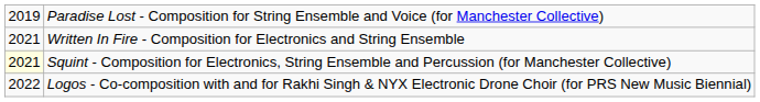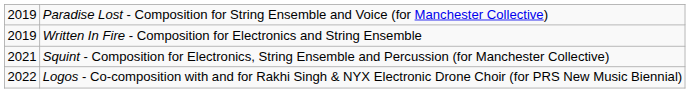row 2 | column 1: 2021 -> 2019
row 3 | column 1: lightyellow background -> no background
